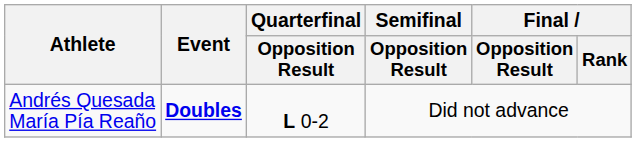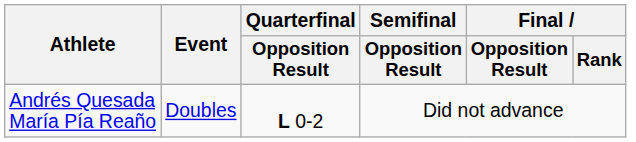Andrés Quesada María Pía Reaño | Event: bold -> normal
